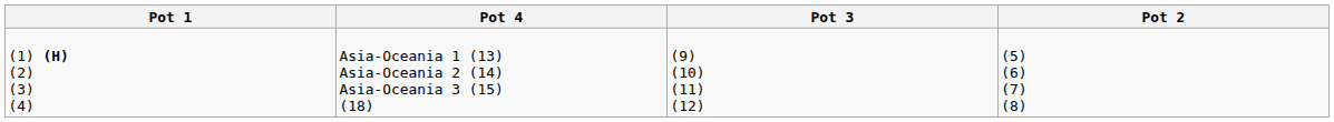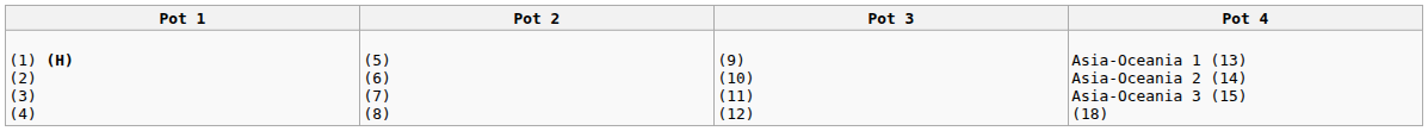columns swapped: Pot 2 <-> Pot 4
